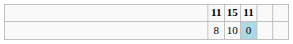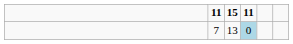row 2 | column 2: 8 -> 7
row 2 | 15: 10 -> 13
